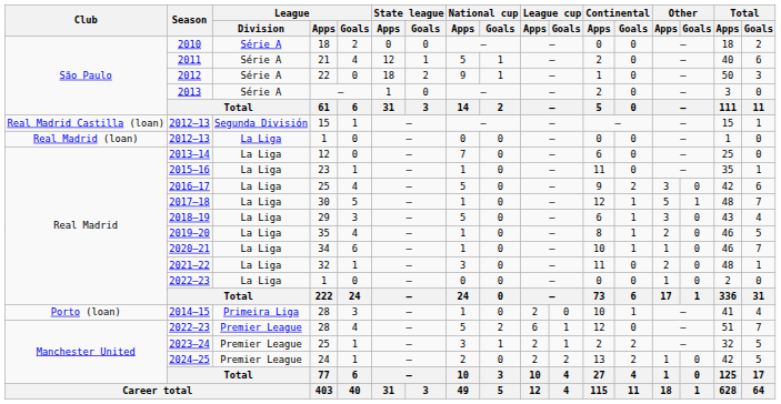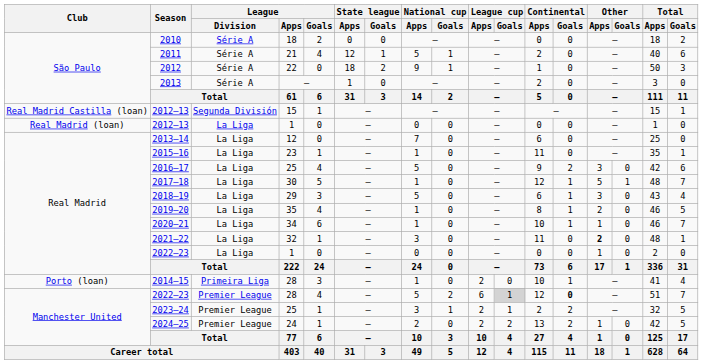2021–22 | Other / Apps: normal -> bold
2022–23 / 28 | League cup / Goals: no background -> lightgrey background
2022–23 / 28 | Continental / Goals: normal -> bold
